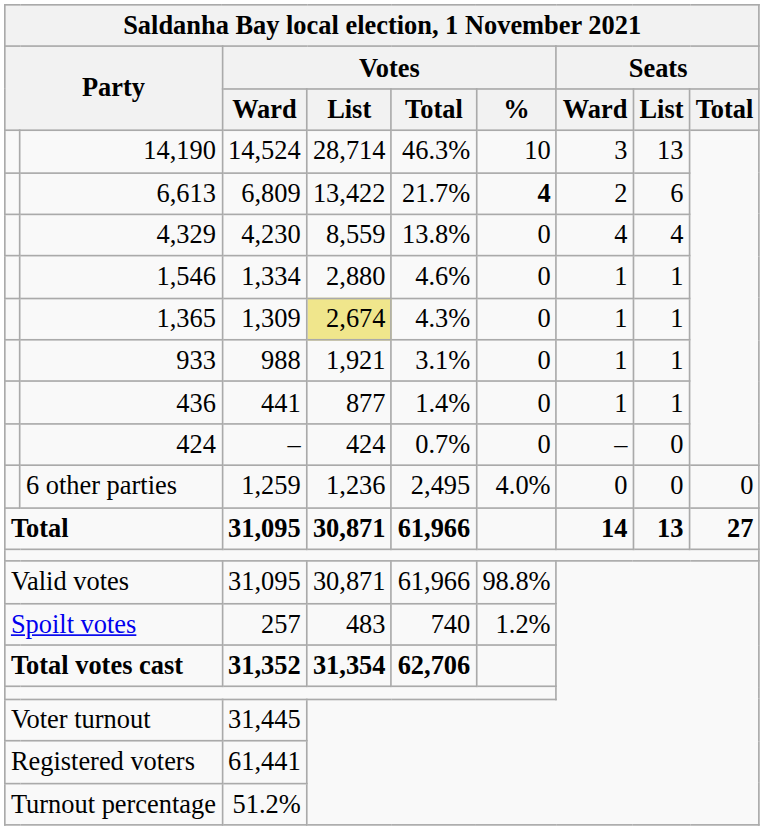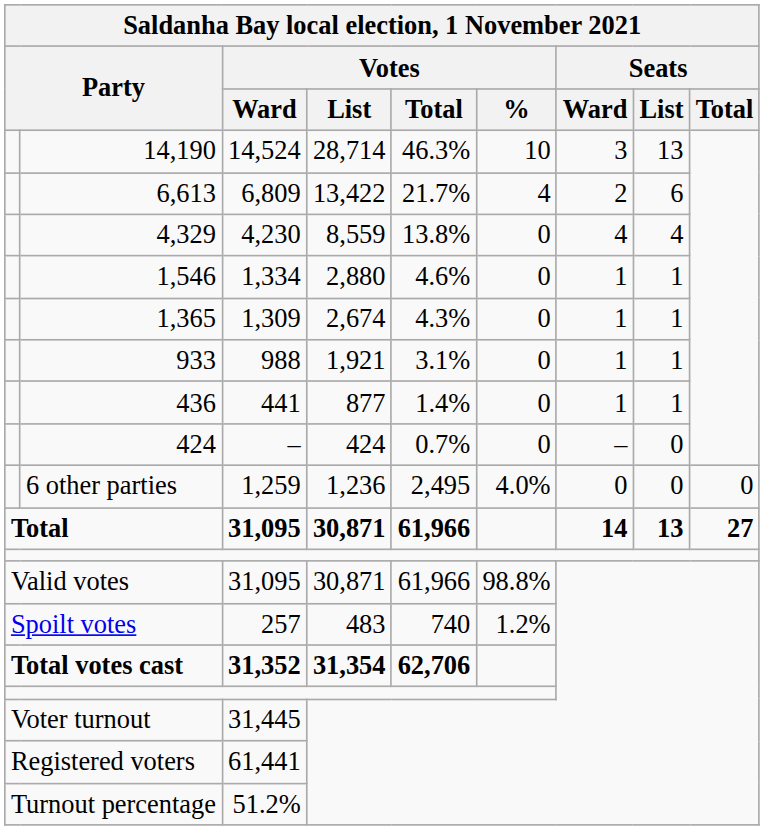6,613 | Votes / %: bold -> normal
1,365 | Votes / List: khaki background -> no background
